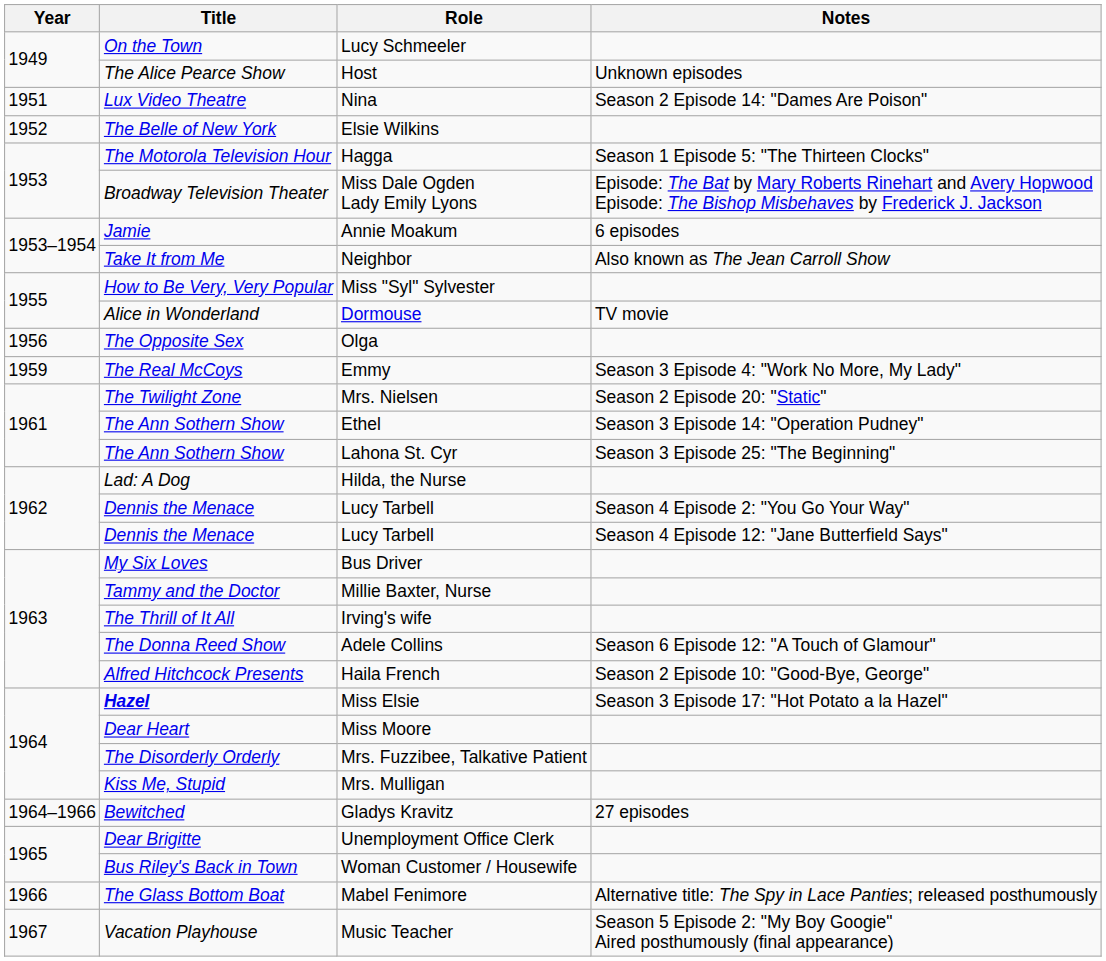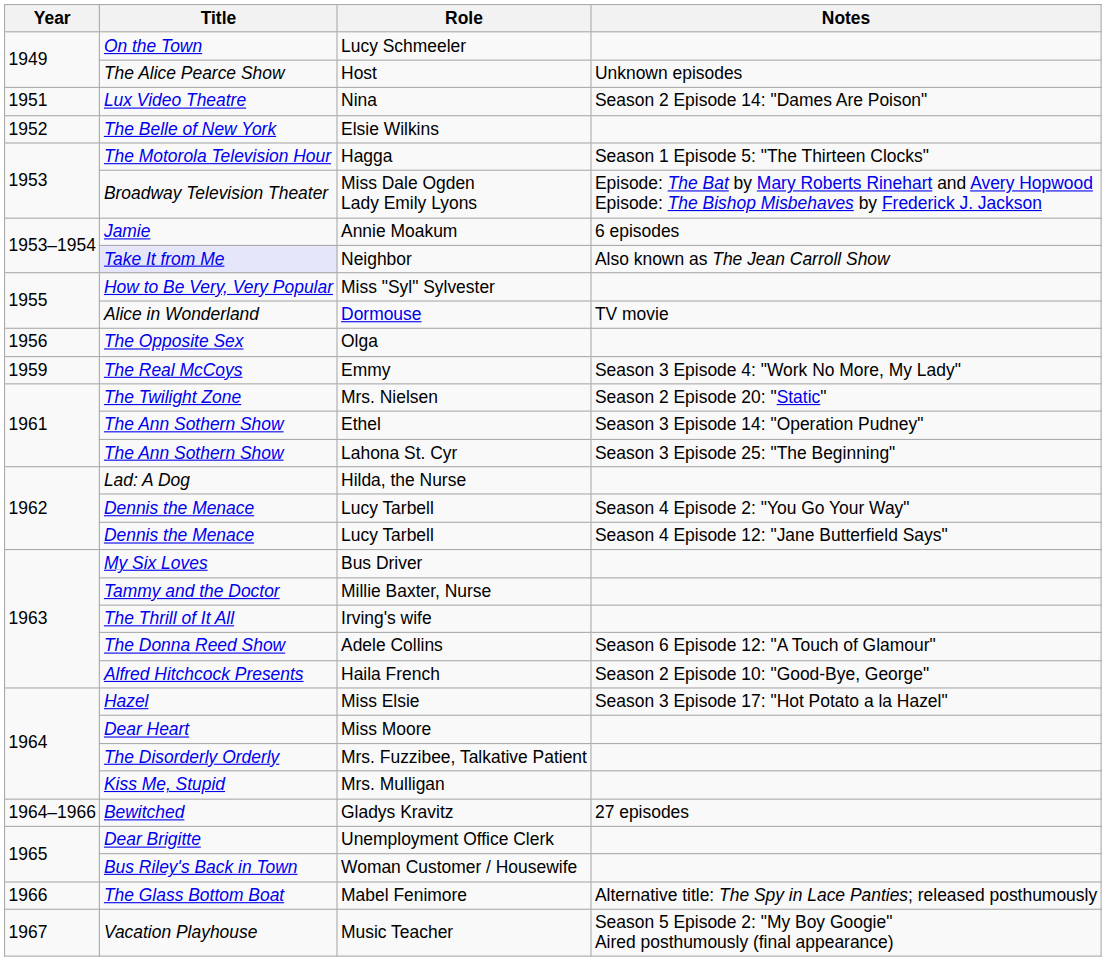Neighbor | Title: no background -> lavender background
Miss Elsie | Title: bold -> normal
